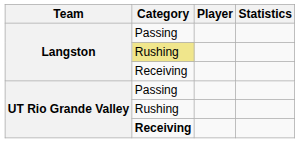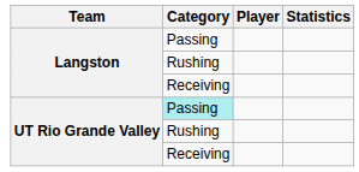Langston / Rushing | Category: khaki background -> no background
UT Rio Grande Valley / Passing | Category: no background -> paleturquoise background
UT Rio Grande Valley / Receiving | Category: bold -> normal
